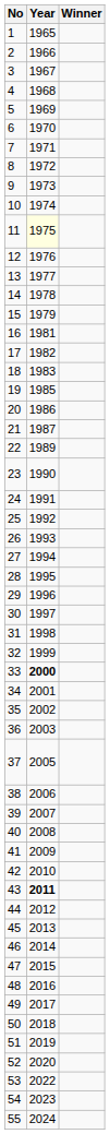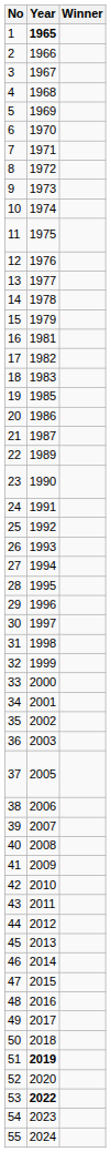1 | Year: normal -> bold
11 | Year: lightyellow background -> no background
33 | Year: bold -> normal
43 | Year: bold -> normal
51 | Year: normal -> bold
53 | Year: normal -> bold
